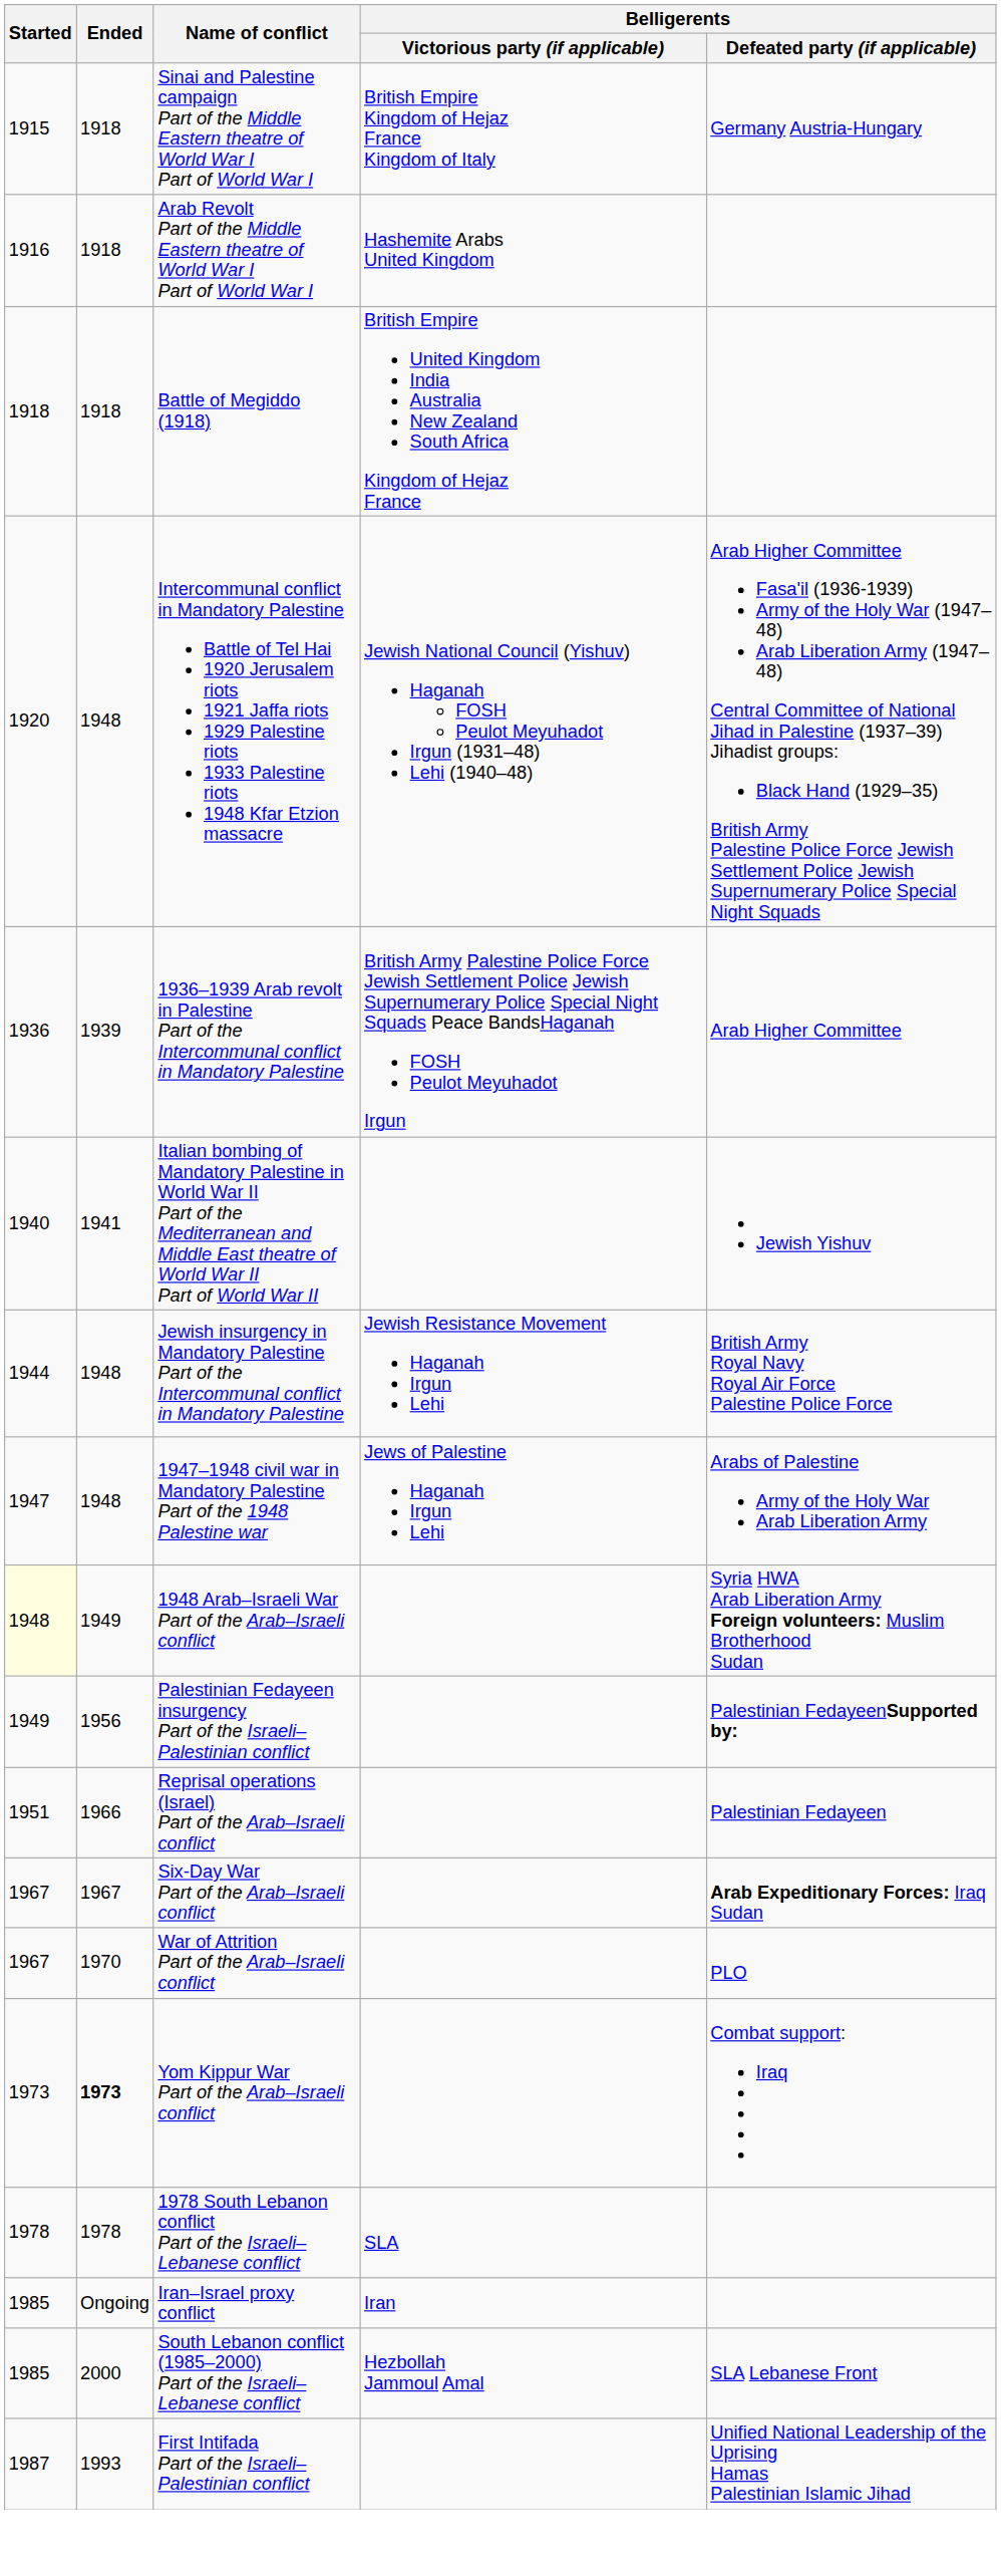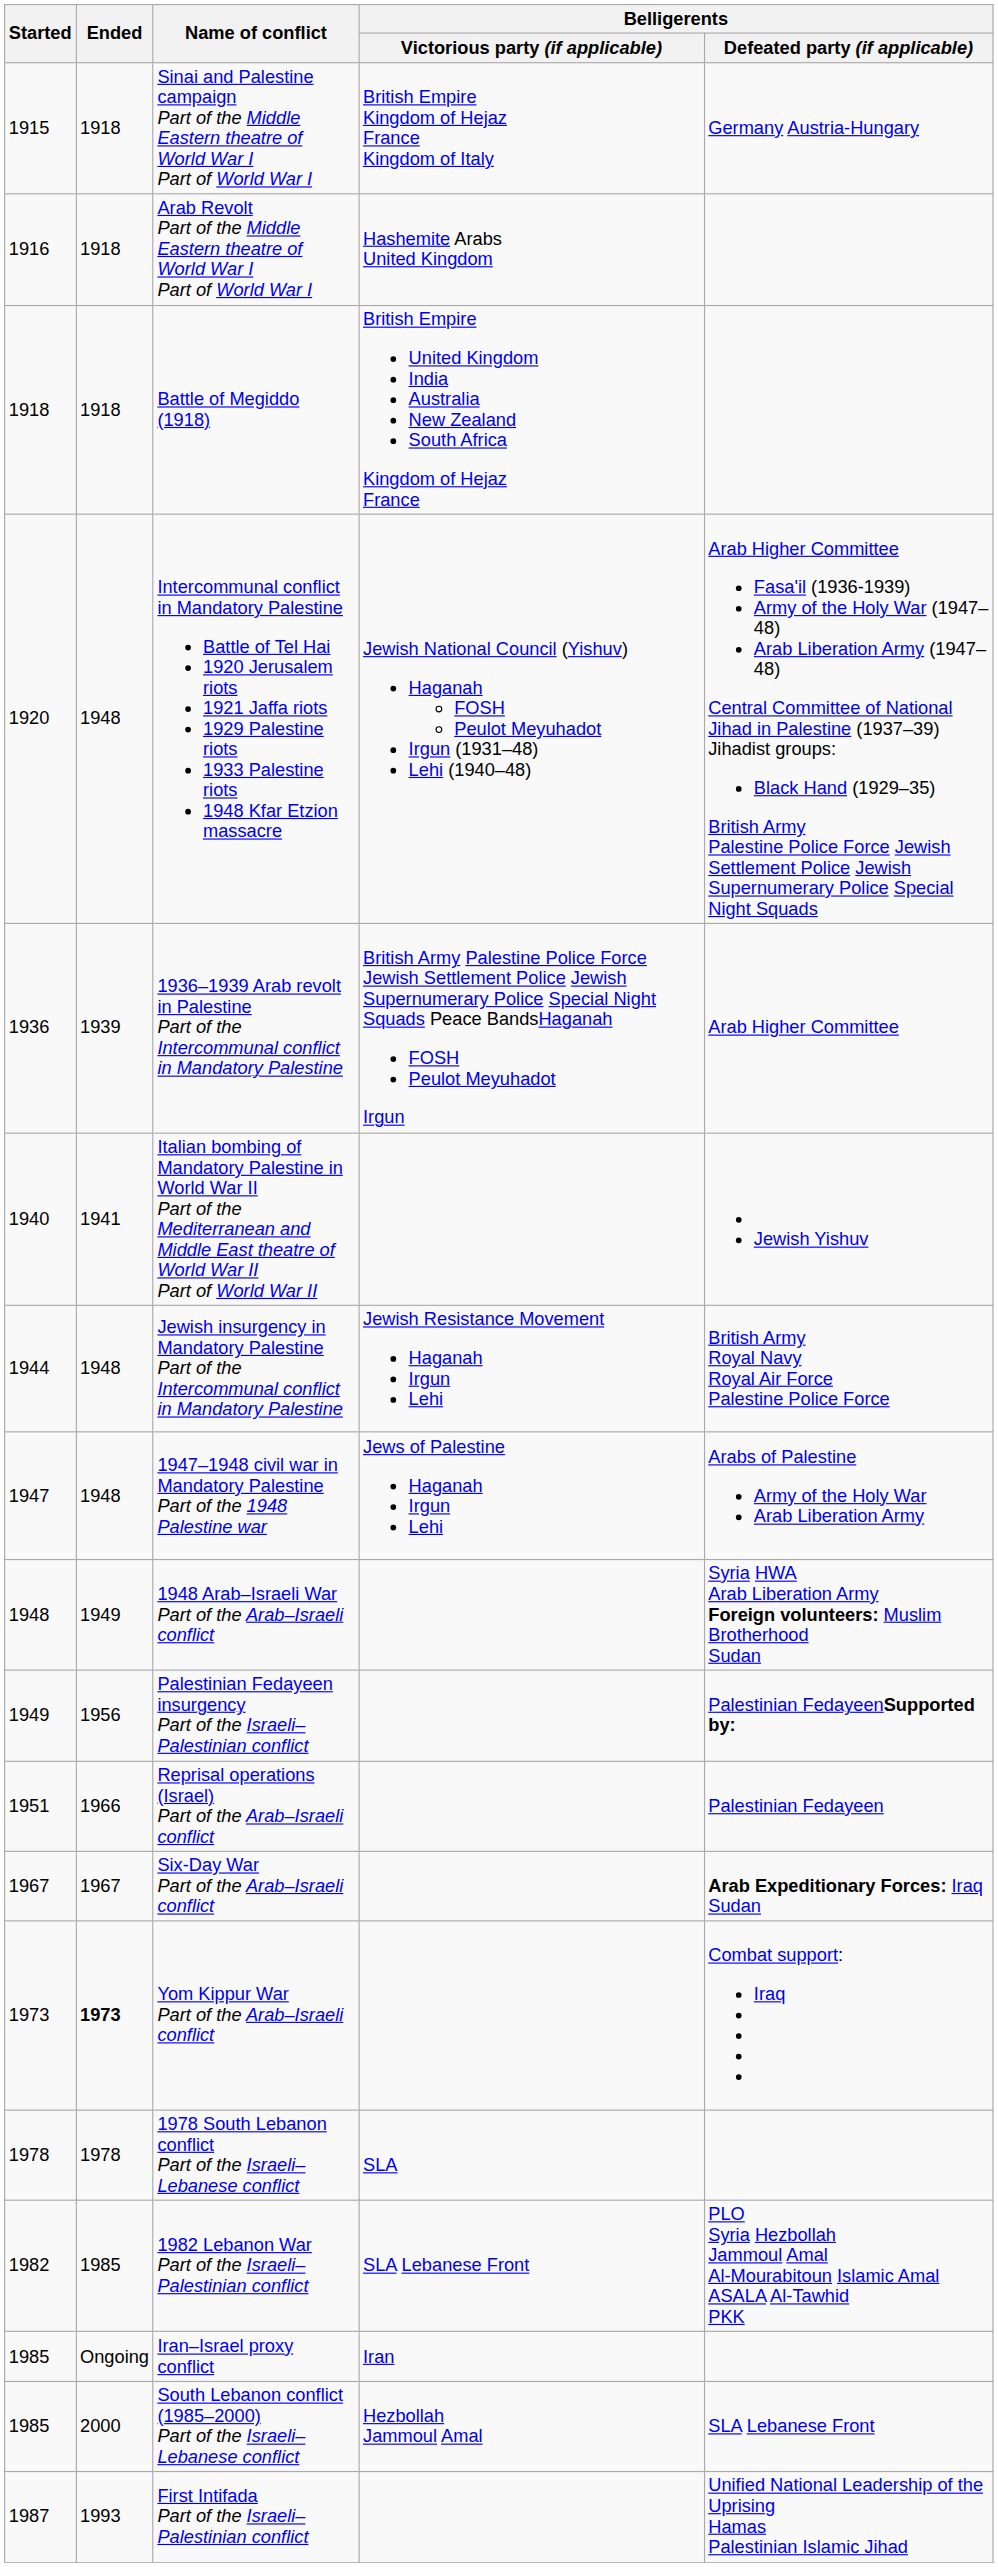1948 Arab–Israeli War Part of the Arab–Israeli conflict | Started: lightyellow background -> no background
- row: 1967 | 1970 | War of Attrition Part of the Arab–Israeli conflict | PLO
+ row: 1982 | 1985 | 1982 Lebanon War Part of the Israeli–Palestinian conflict | SLA Lebanese Front | PLO Syria Hezbollah Jammoul Amal Al-Mourabitoun Islamic Amal ASALA Al-Tawhid PKK
